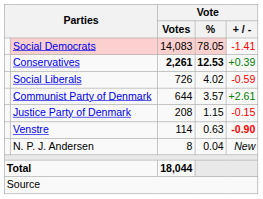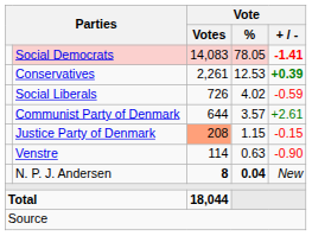Social Democrats | Vote / + / -: normal -> bold
Conservatives | Vote / Votes: bold -> normal
Conservatives | Vote / %: bold -> normal
Conservatives | Vote / + / -: normal -> bold
Justice Party of Denmark | Vote / Votes: no background -> lightsalmon background
Venstre | Vote / + / -: bold -> normal
N. P. J. Andersen | Vote / Votes: normal -> bold
N. P. J. Andersen | Vote / %: normal -> bold
